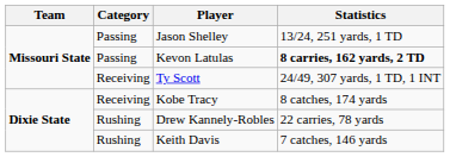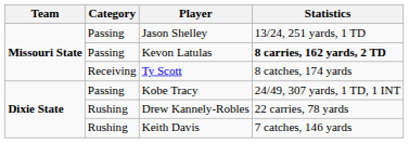Ty Scott | Statistics: 24/49, 307 yards, 1 TD, 1 INT -> 8 catches, 174 yards
Kobe Tracy | Category: Receiving -> Passing
Kobe Tracy | Statistics: 8 catches, 174 yards -> 24/49, 307 yards, 1 TD, 1 INT
